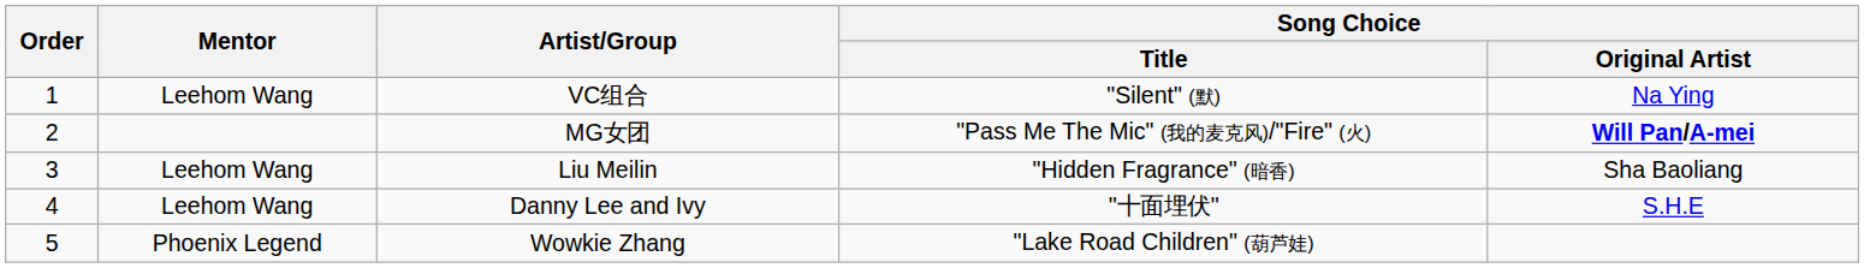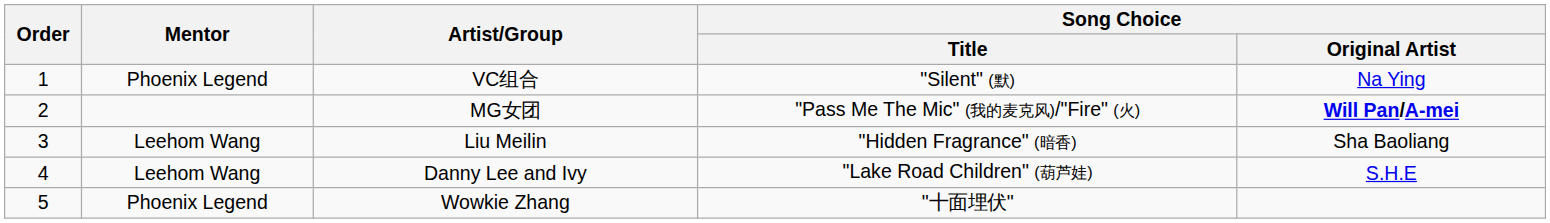VC组合 | Mentor: Leehom Wang -> Phoenix Legend
Danny Lee and Ivy | Song Choice / Title: "十面埋伏" -> "Lake Road Children" (葫芦娃)
Wowkie Zhang | Song Choice / Title: "Lake Road Children" (葫芦娃) -> "十面埋伏"
